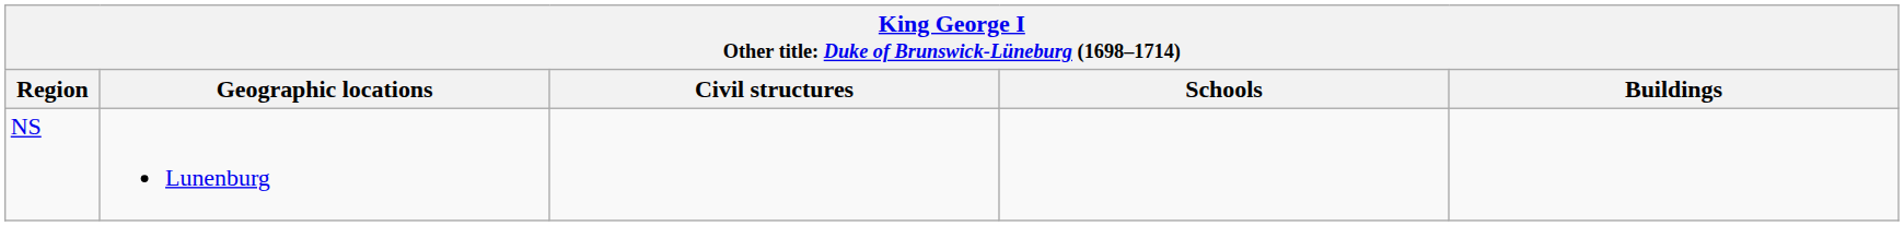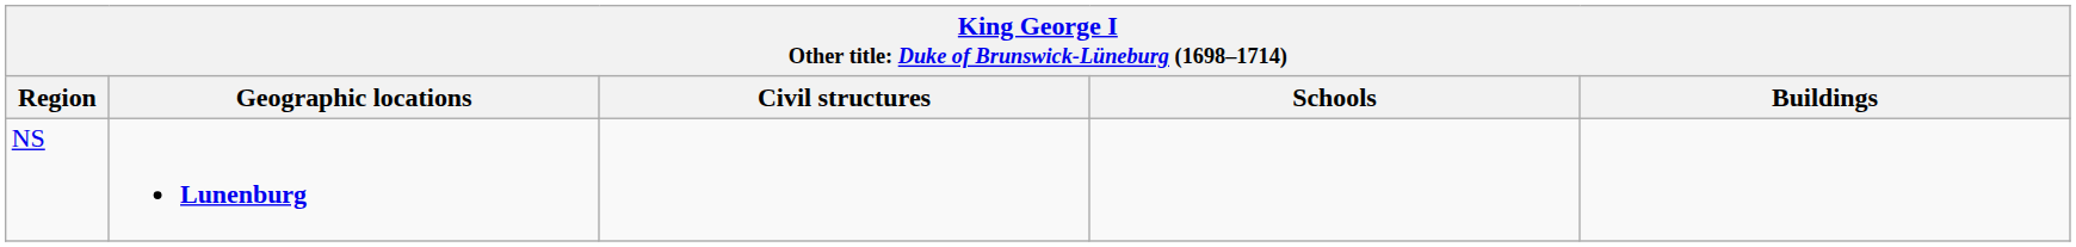NS | Geographic locations: normal -> bold
